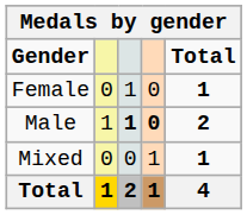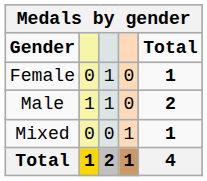Male | column 3: bold -> normal
Male | column 4: bold -> normal
